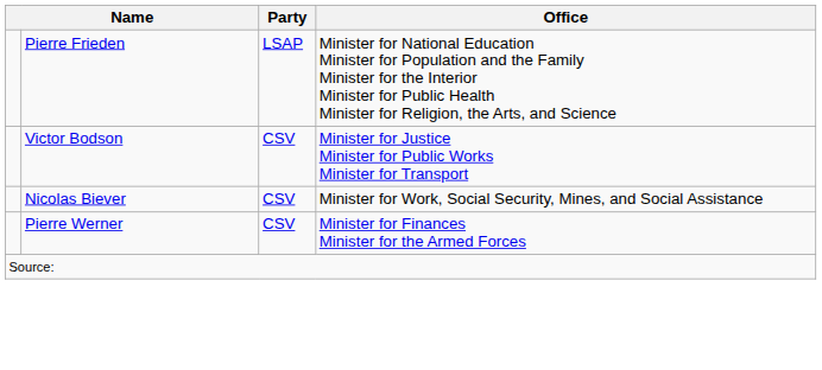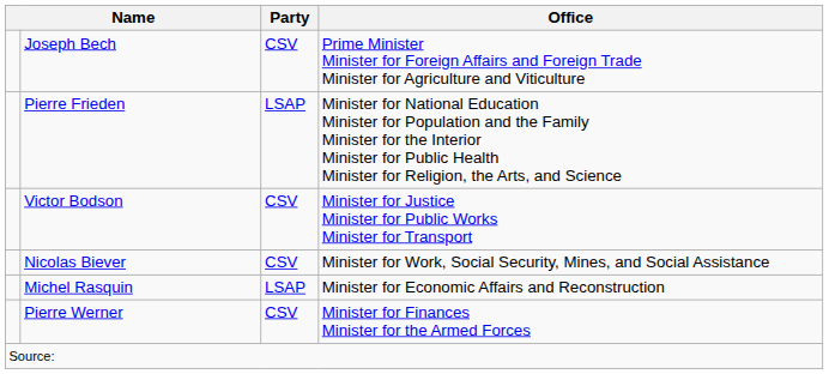+ row: Joseph Bech | CSV | Prime Minister Minister for Foreign Affairs and Foreign Trade Minister for Agriculture and Viticulture
+ row: Michel Rasquin | LSAP | Minister for Economic Affairs and Reconstruction
